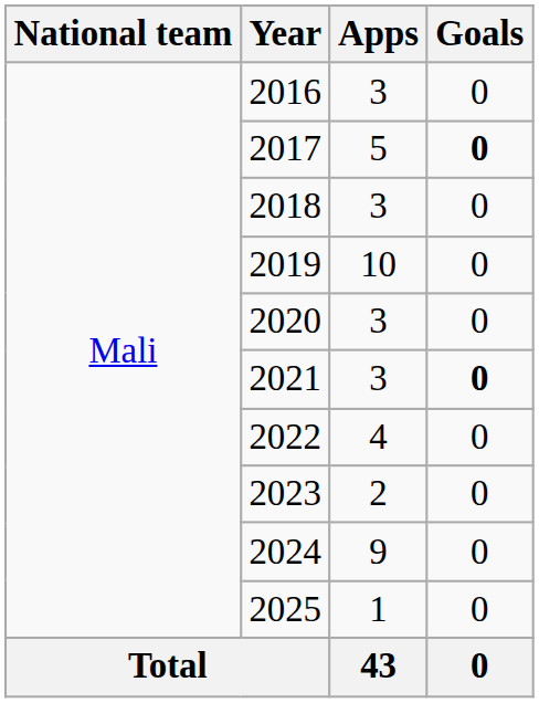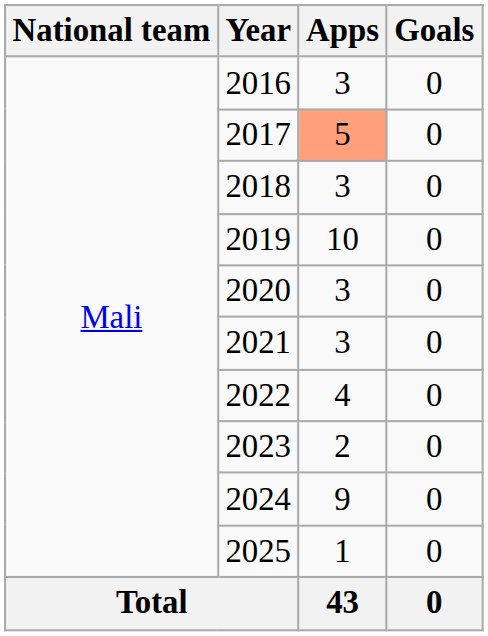2017 | Apps: no background -> lightsalmon background
2017 | Goals: bold -> normal
2021 | Goals: bold -> normal
